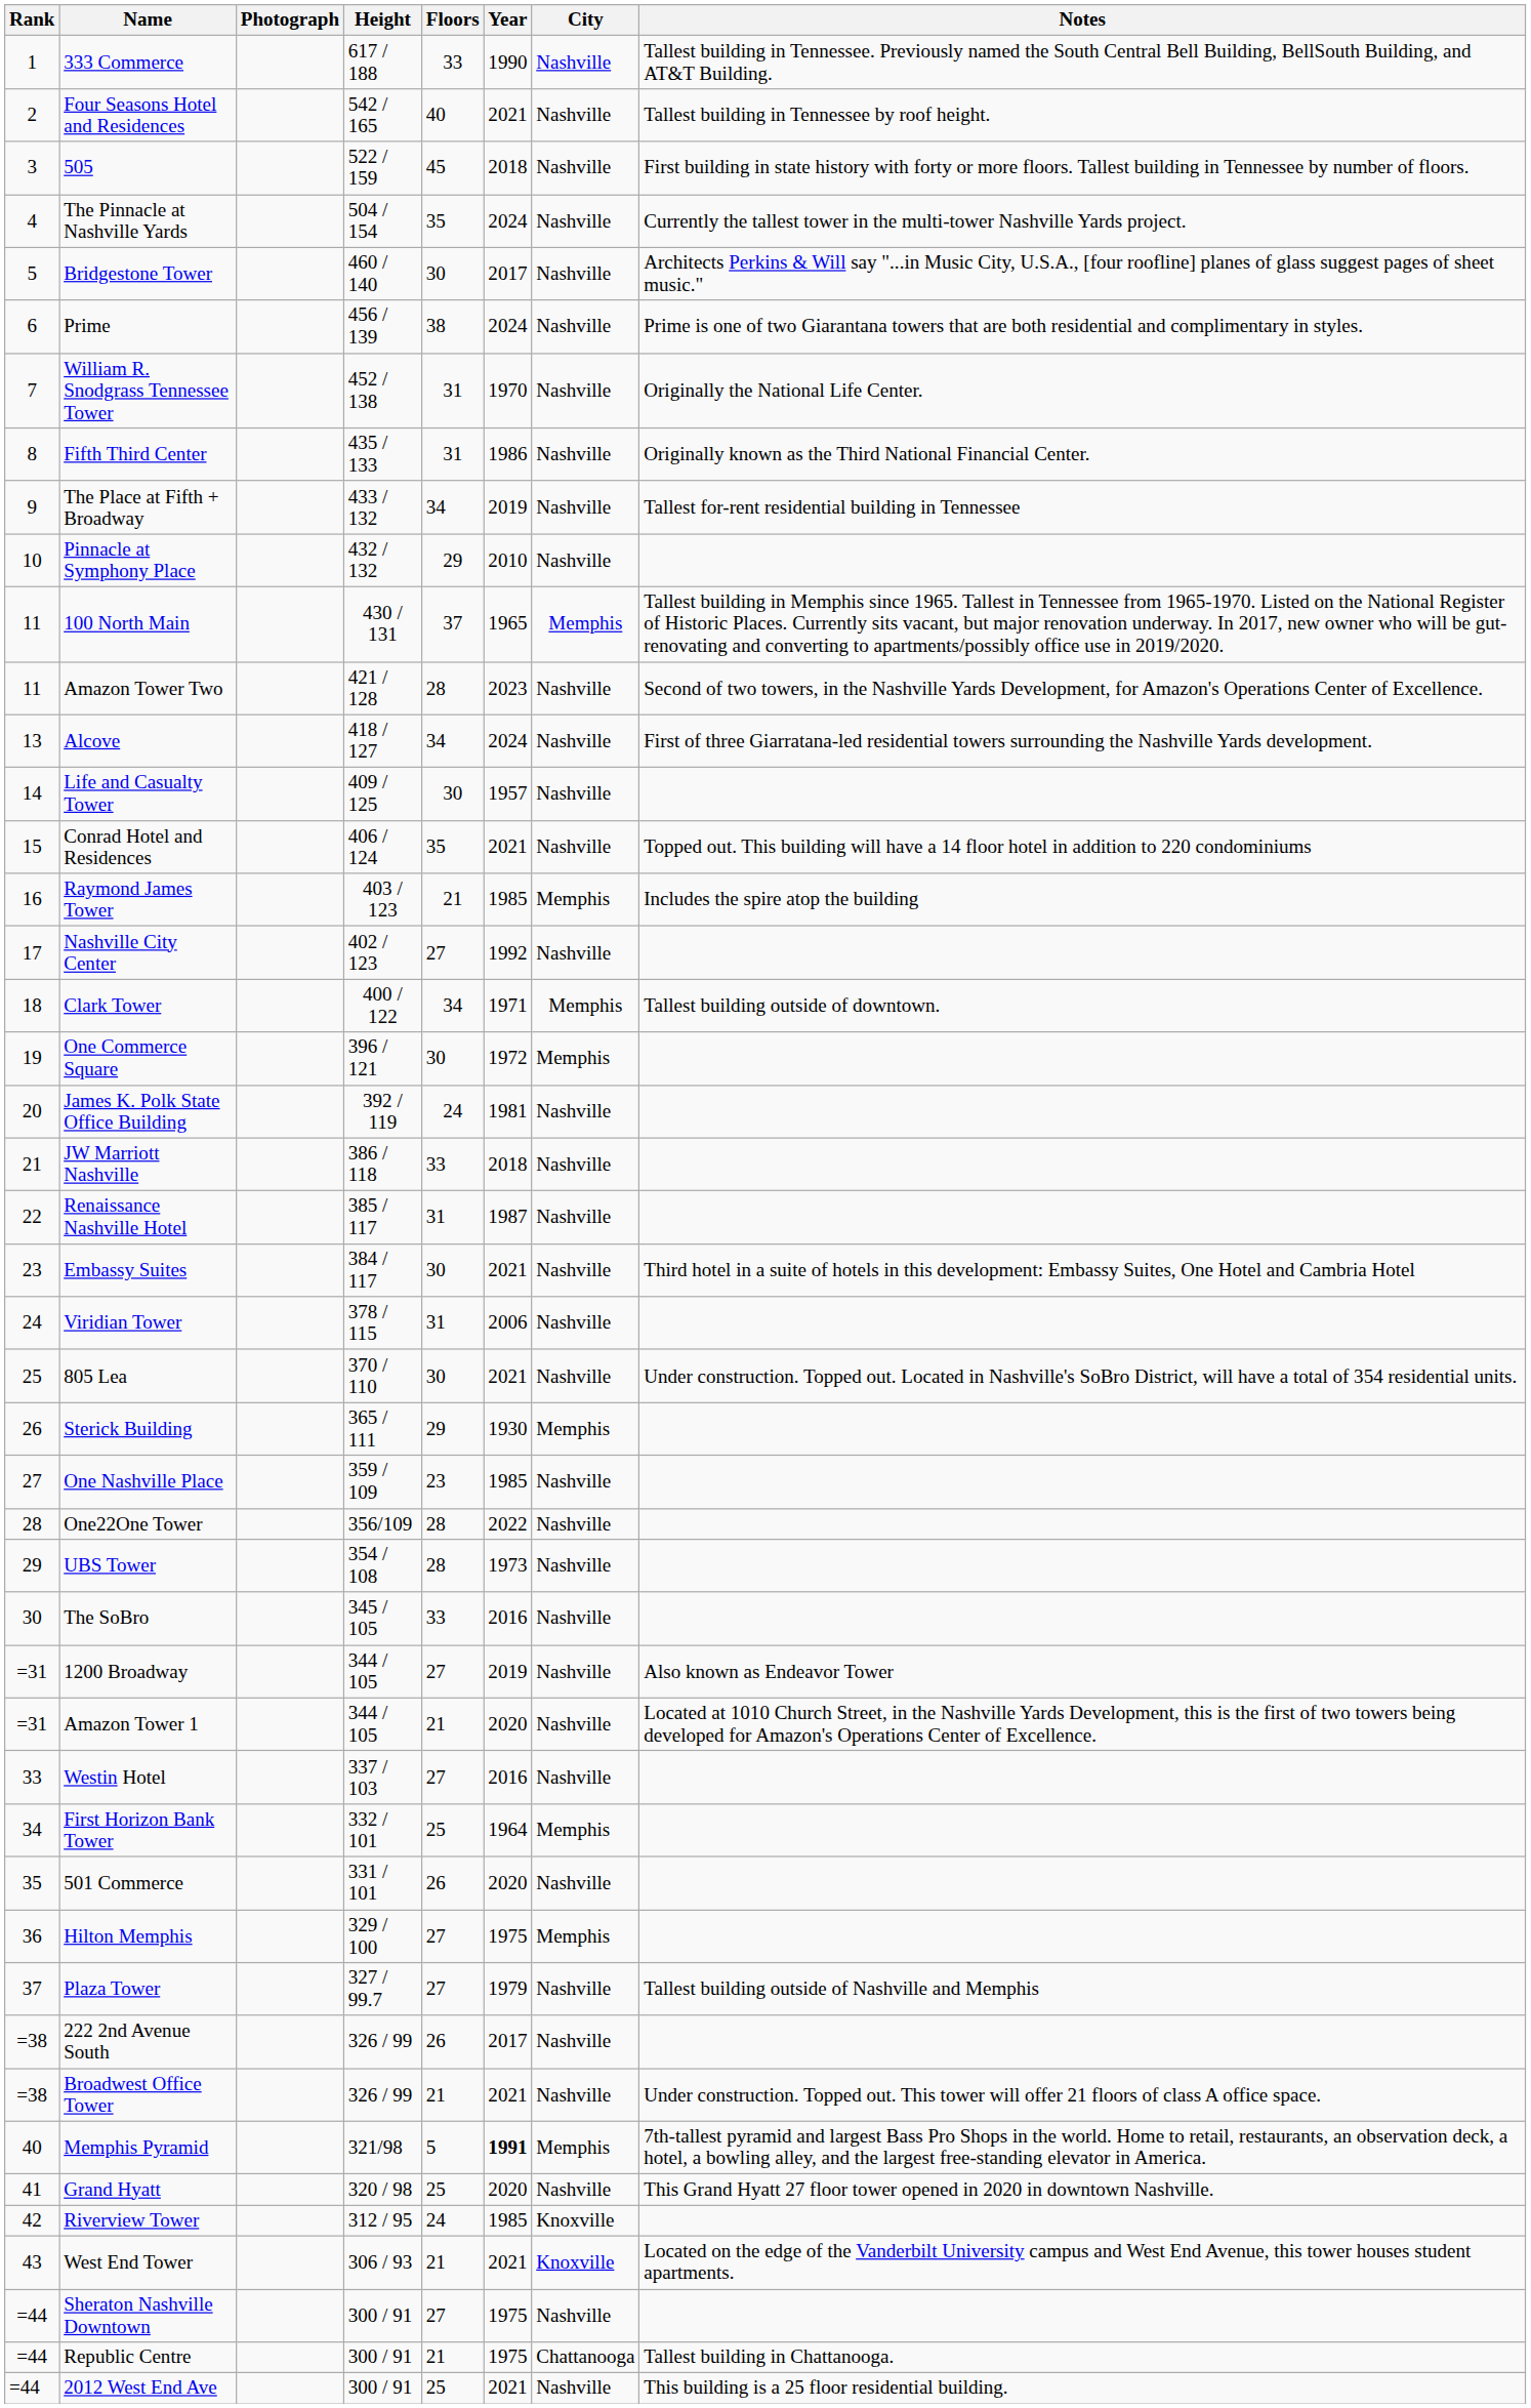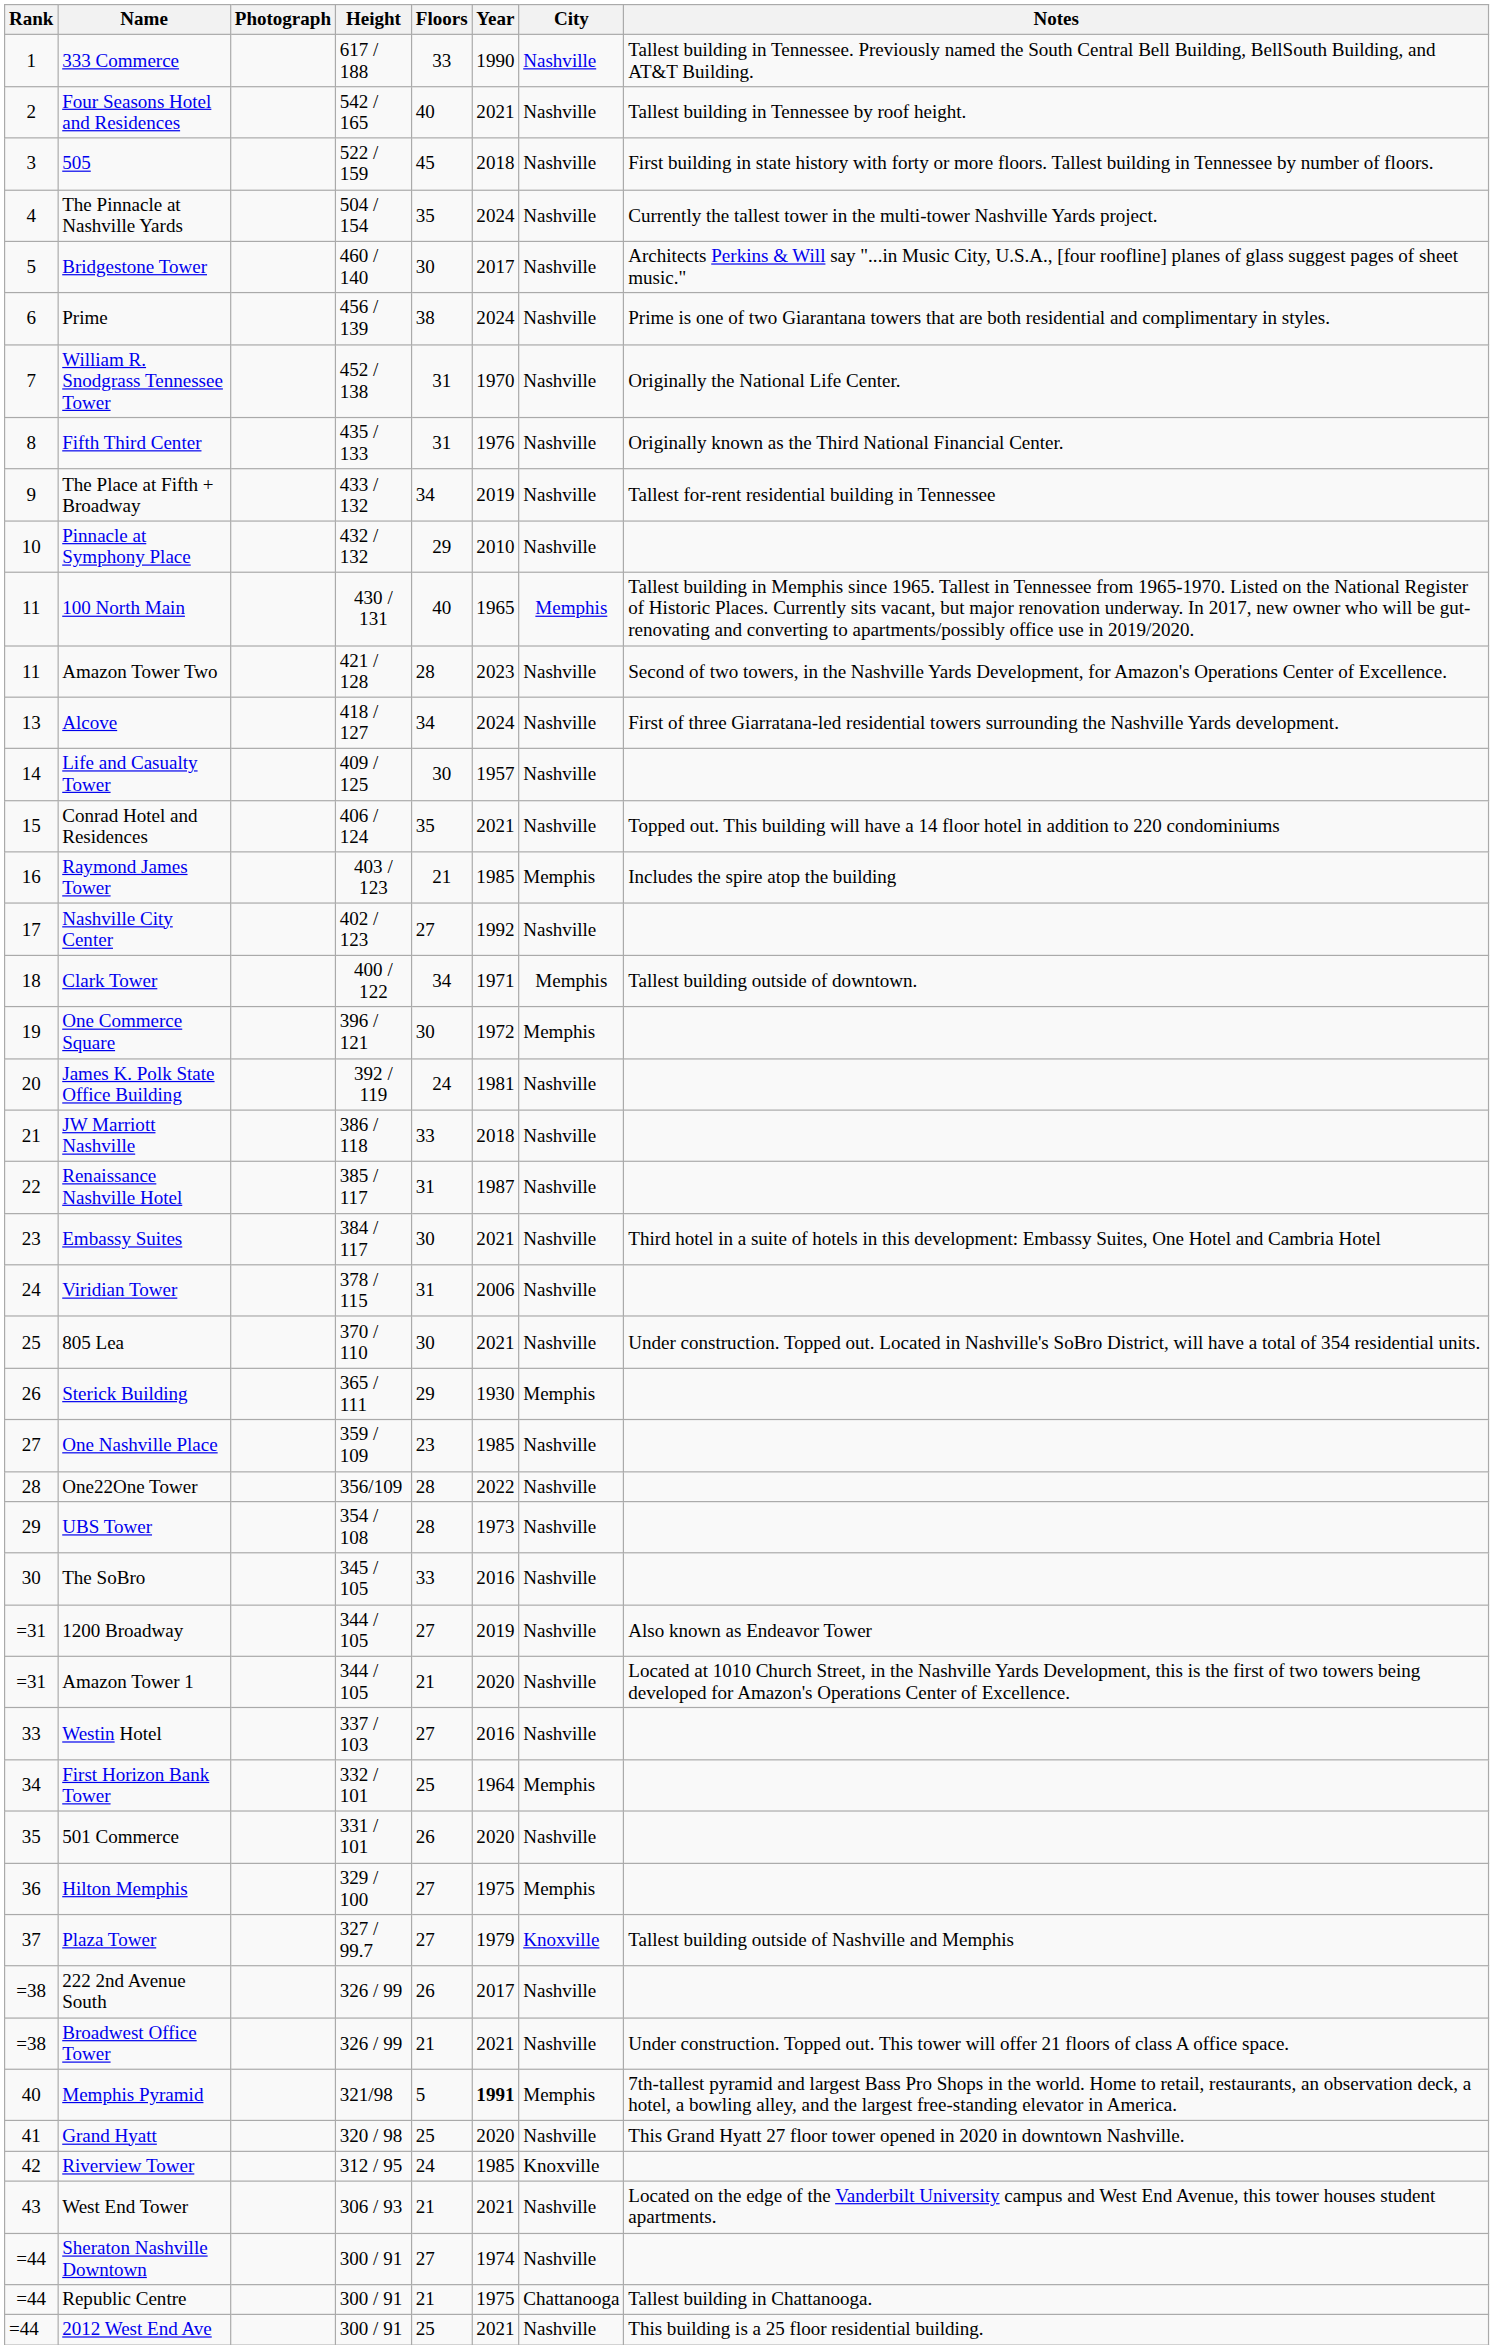Fifth Third Center | Year: 1986 -> 1976
100 North Main | Floors: 37 -> 40
Plaza Tower | City: Nashville -> Knoxville
West End Tower | City: Knoxville -> Nashville
Sheraton Nashville Downtown | Year: 1975 -> 1974
